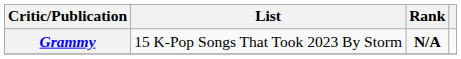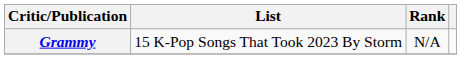Grammy | Rank: bold -> normal
